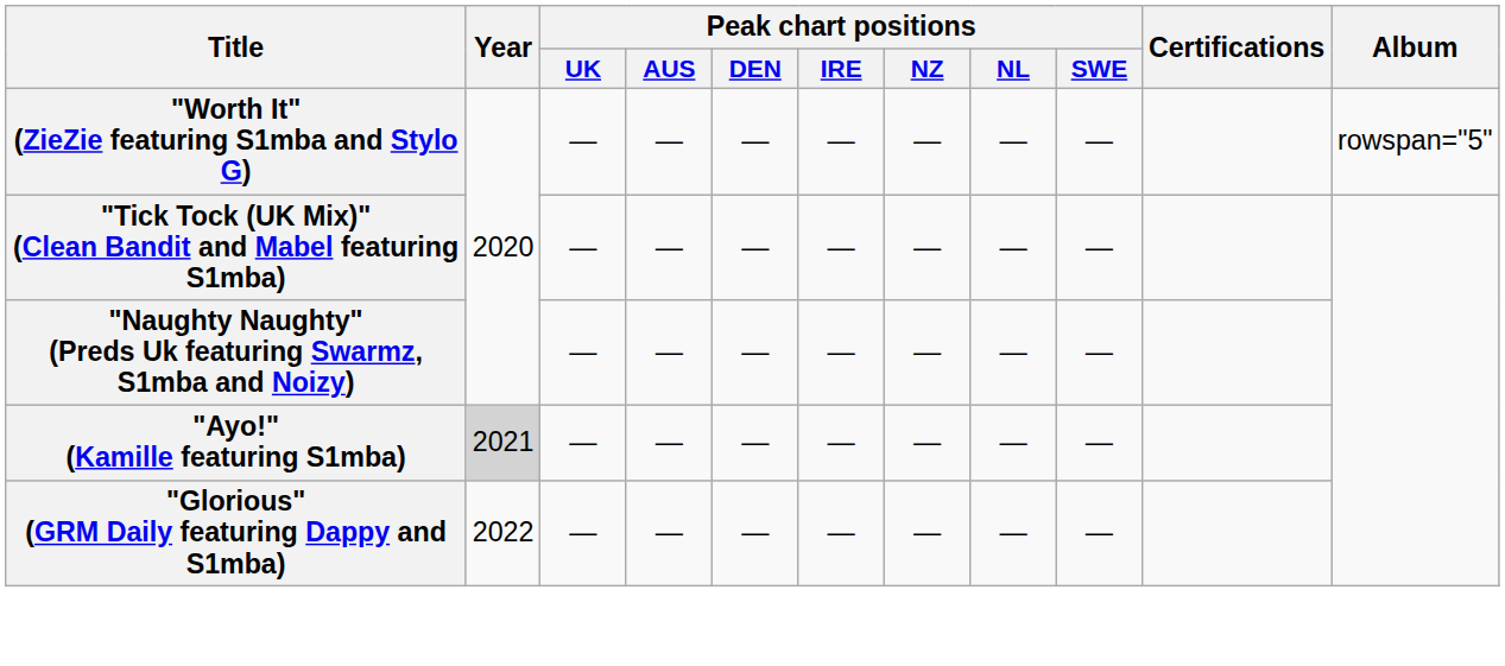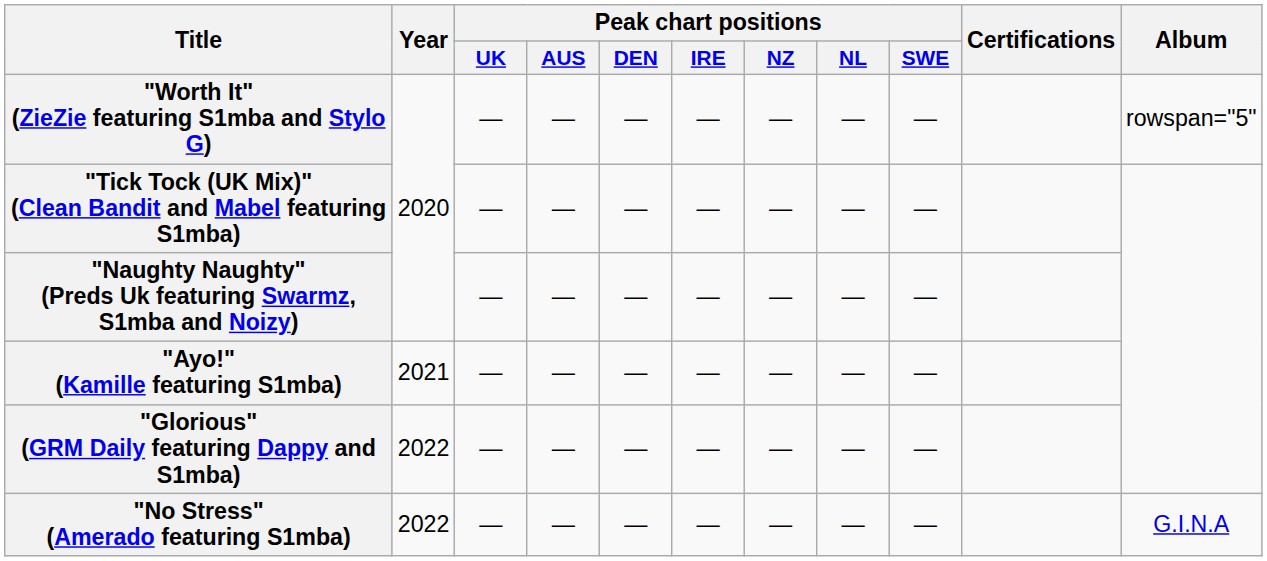"Ayo!" (Kamille featuring S1mba) | Year: lightgrey background -> no background
+ row: "No Stress" (Amerado featuring S1mba) | 2022 | — | — | — | — | — | — | — | G.I.N.A
